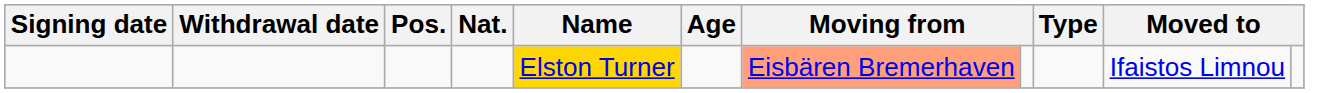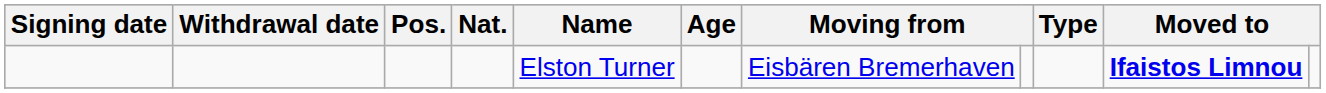row 2 | Name: gold background -> no background
row 2 | column 7: lightsalmon background -> no background
row 2 | column 10: normal -> bold
